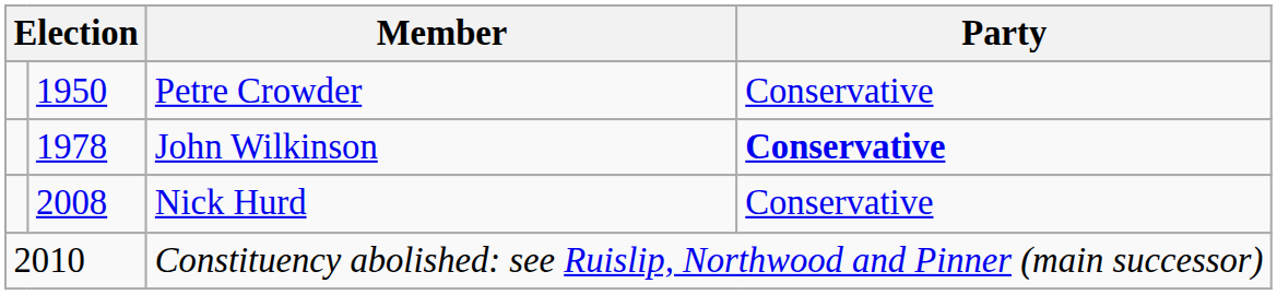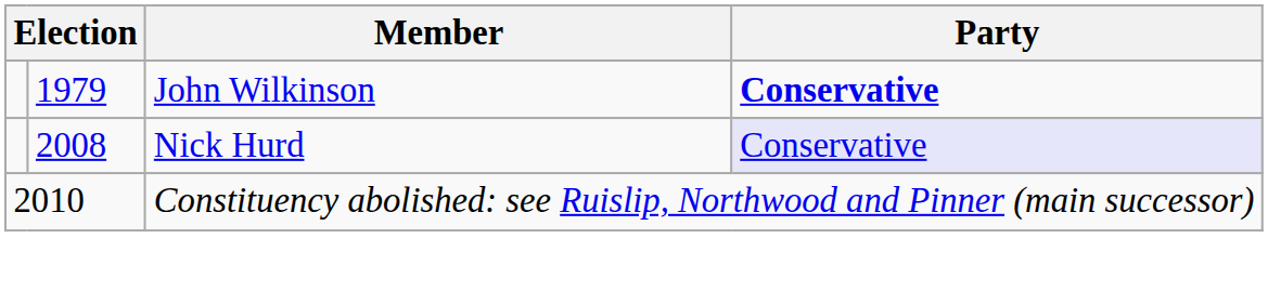- row: 1950 | Petre Crowder | Conservative
John Wilkinson | column 2: 1978 -> 1979
Nick Hurd | Party: no background -> lavender background
